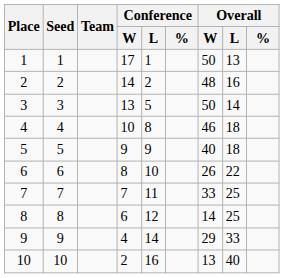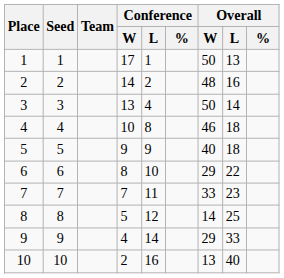row 5 | Conference / L: 5 -> 4
row 8 | Overall / W: 26 -> 29
row 9 | Overall / L: 25 -> 23
row 10 | Conference / W: 6 -> 5
